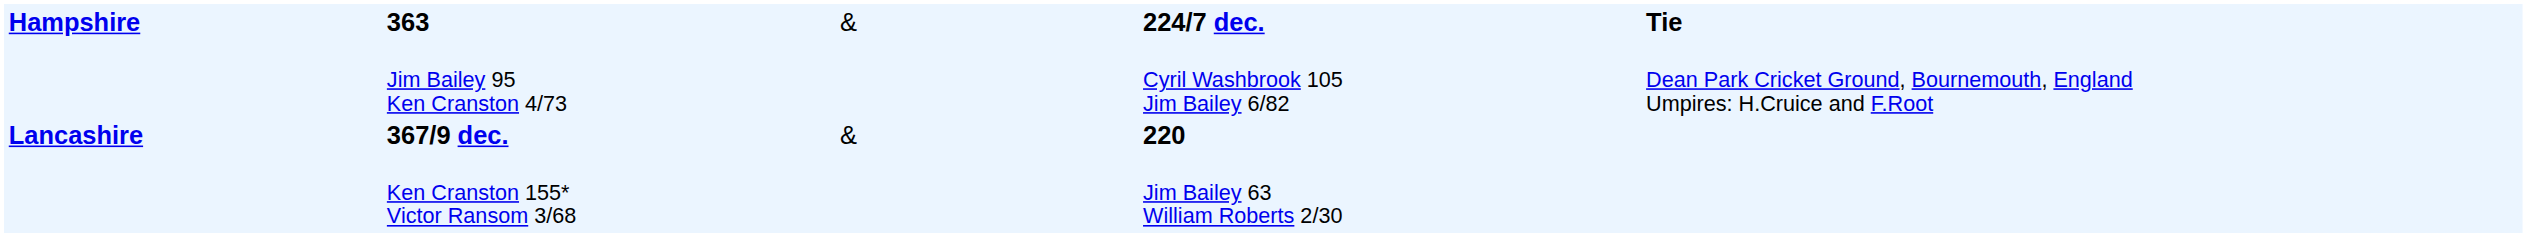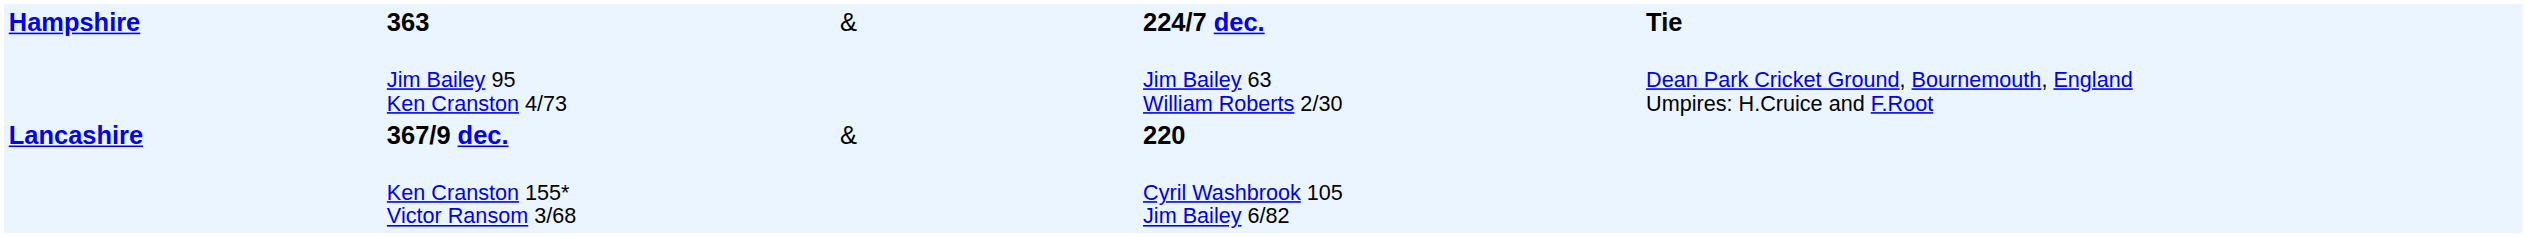Jim Bailey 95 Ken Cranston 4/73 | column 4: Cyril Washbrook 105 Jim Bailey 6/82 -> Jim Bailey 63 William Roberts 2/30
Ken Cranston 155* Victor Ransom 3/68 | column 4: Jim Bailey 63 William Roberts 2/30 -> Cyril Washbrook 105 Jim Bailey 6/82
